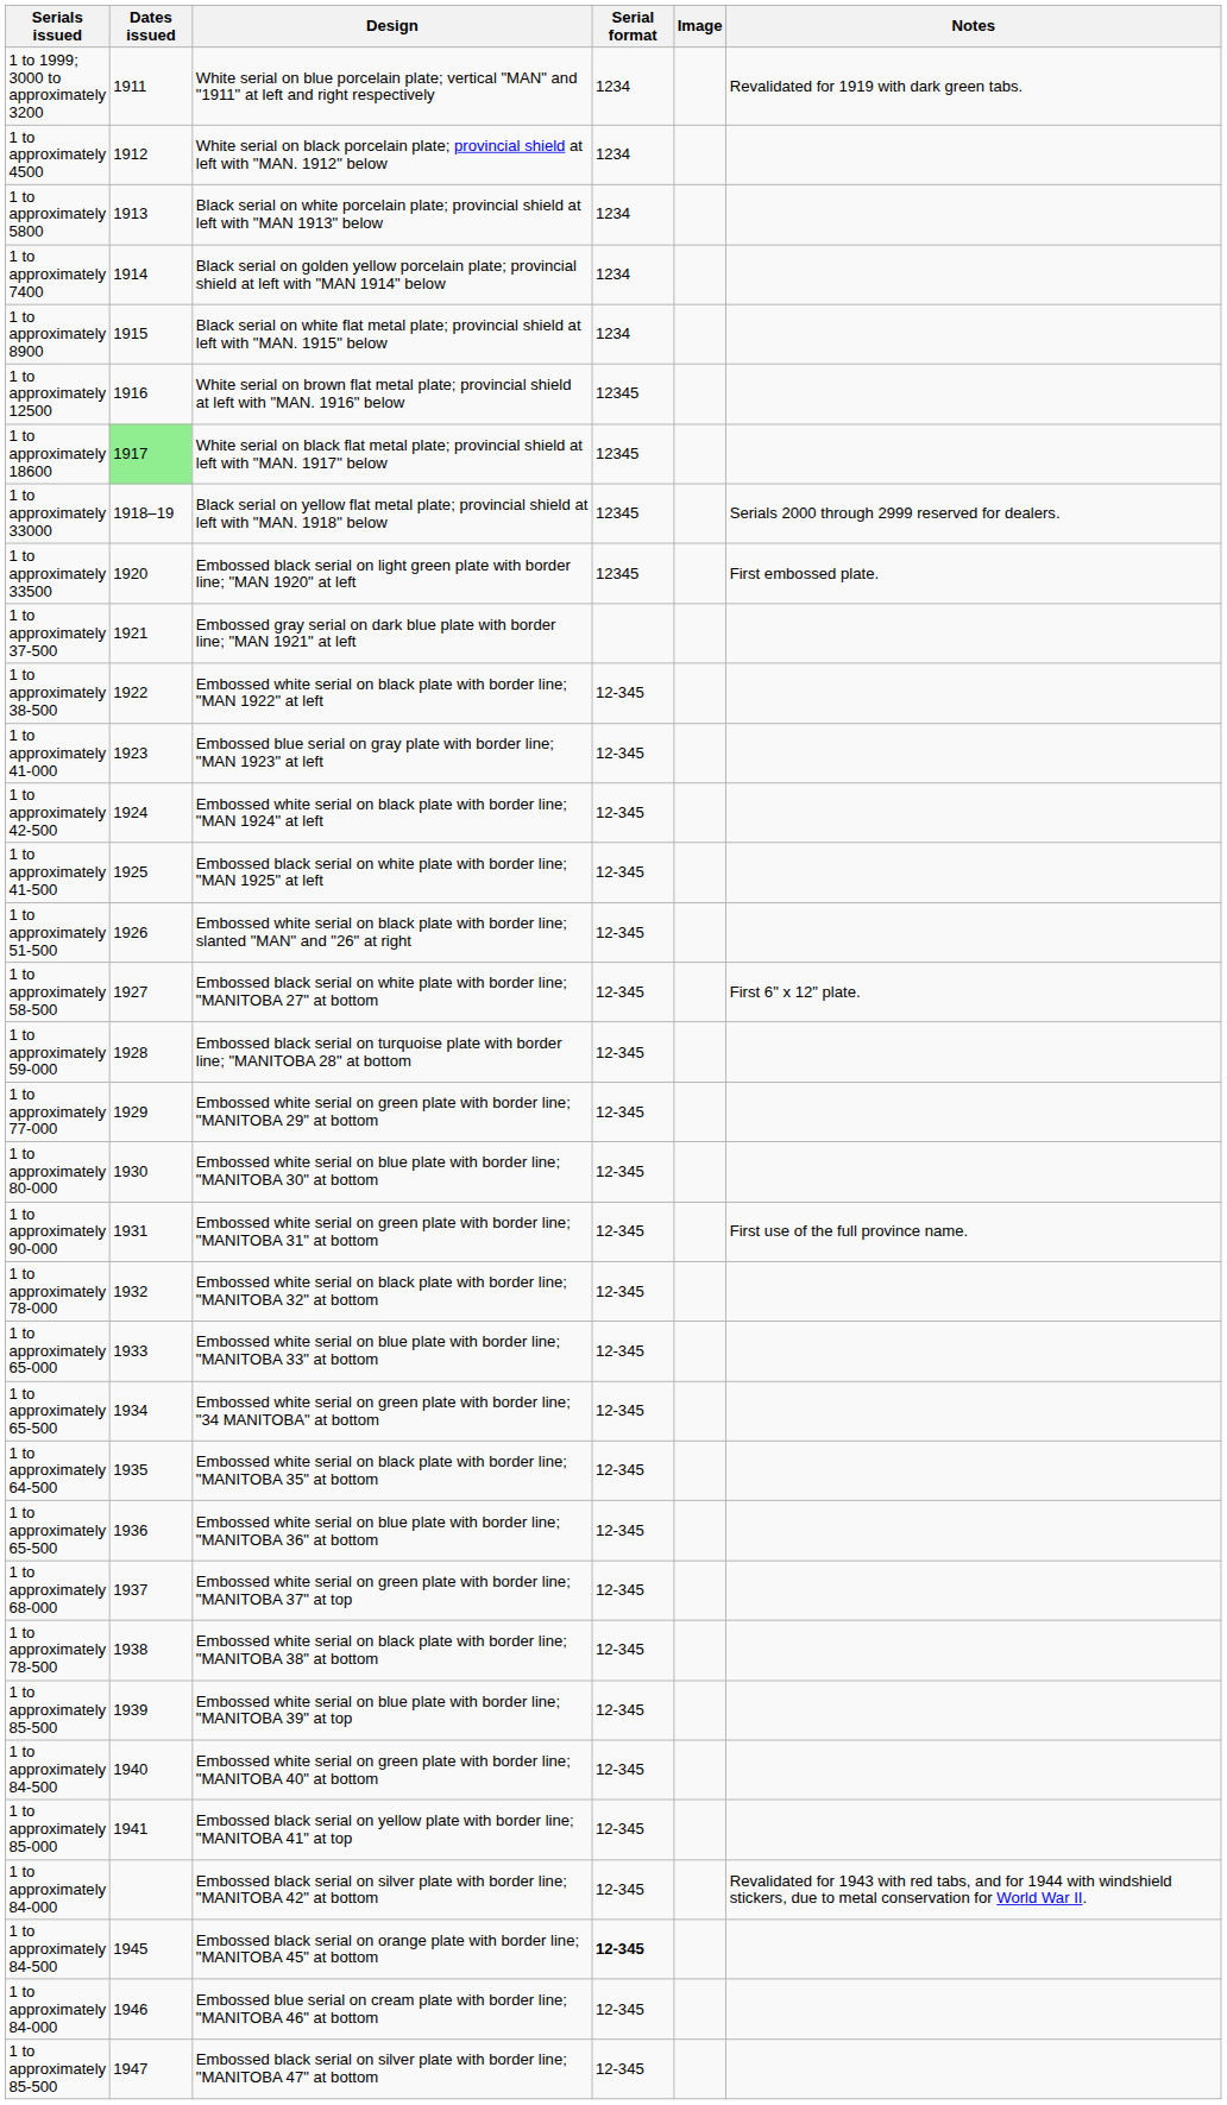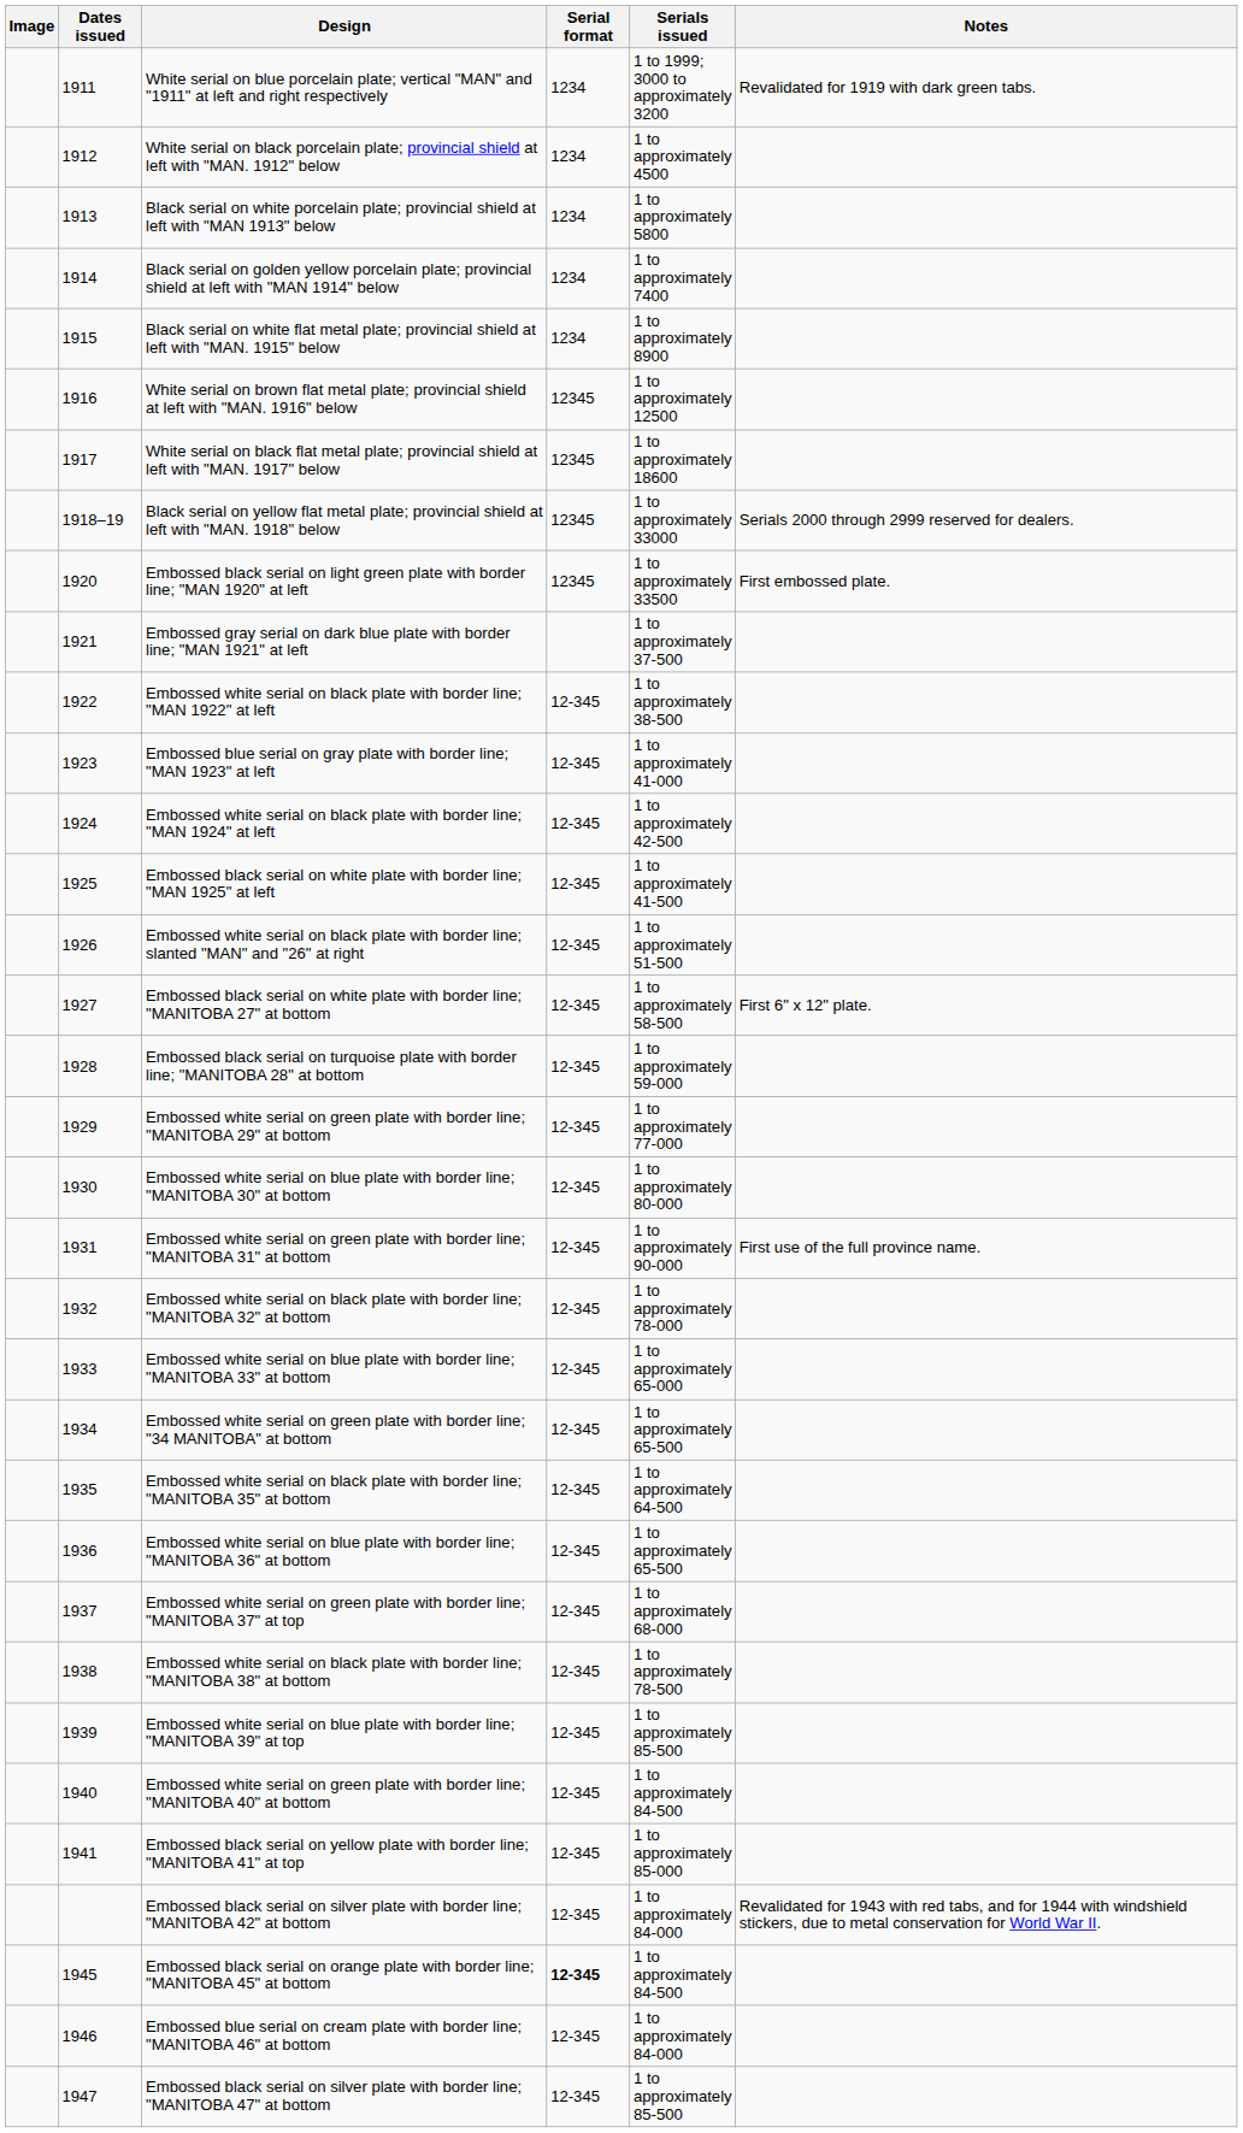columns swapped: Image <-> Serials issued
row 8 | Dates issued: lightgreen background -> no background
